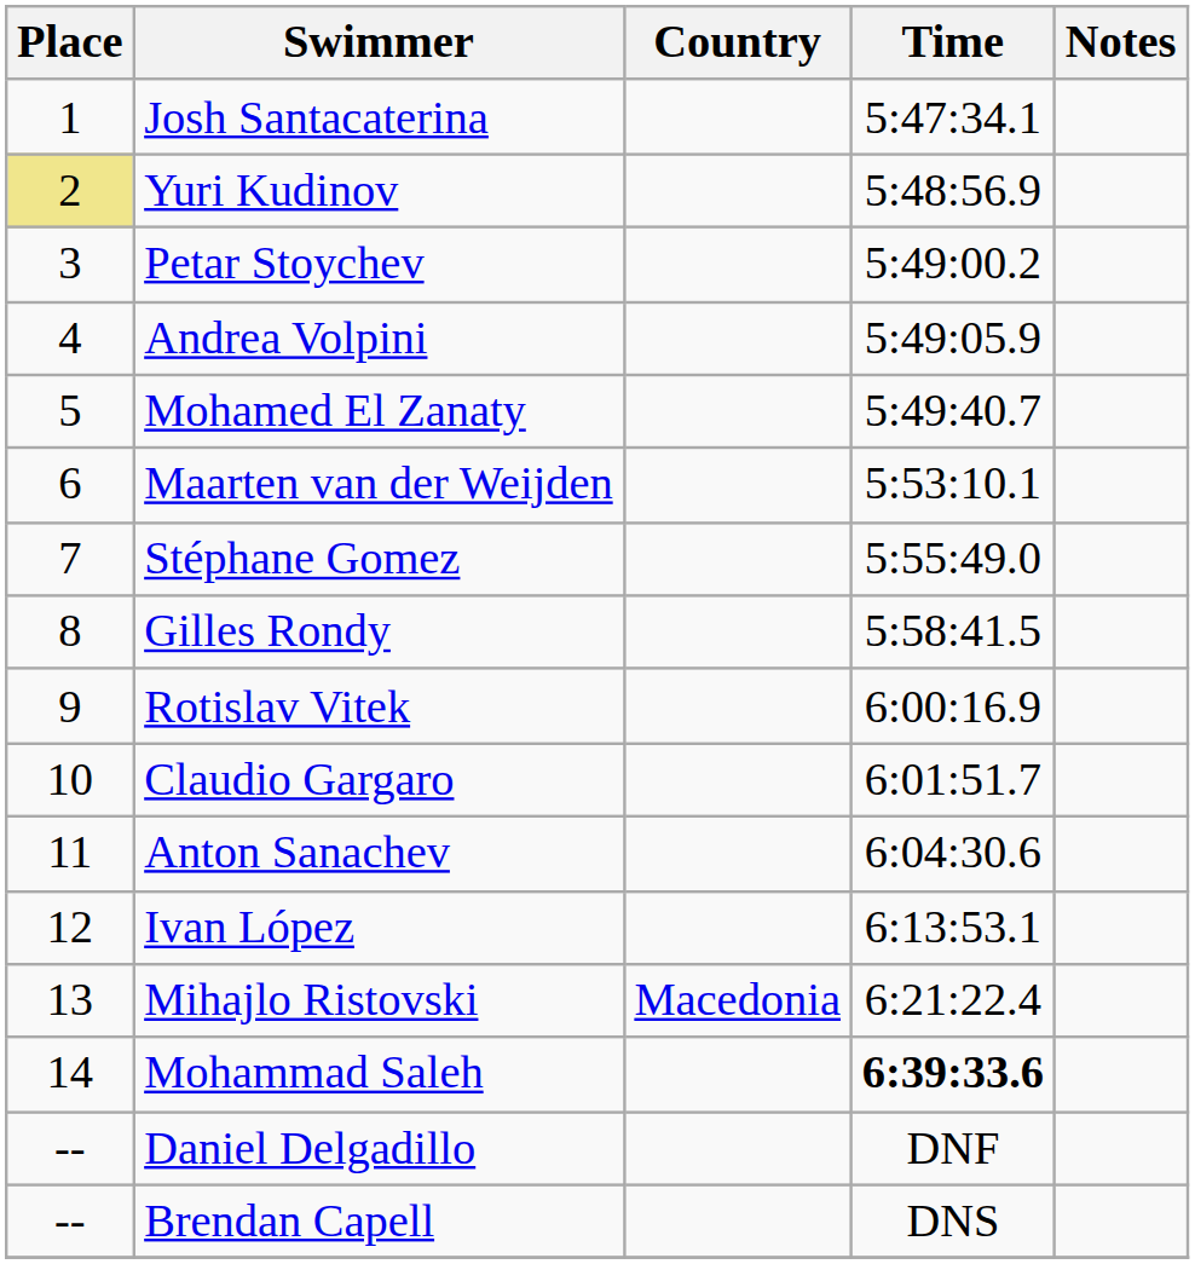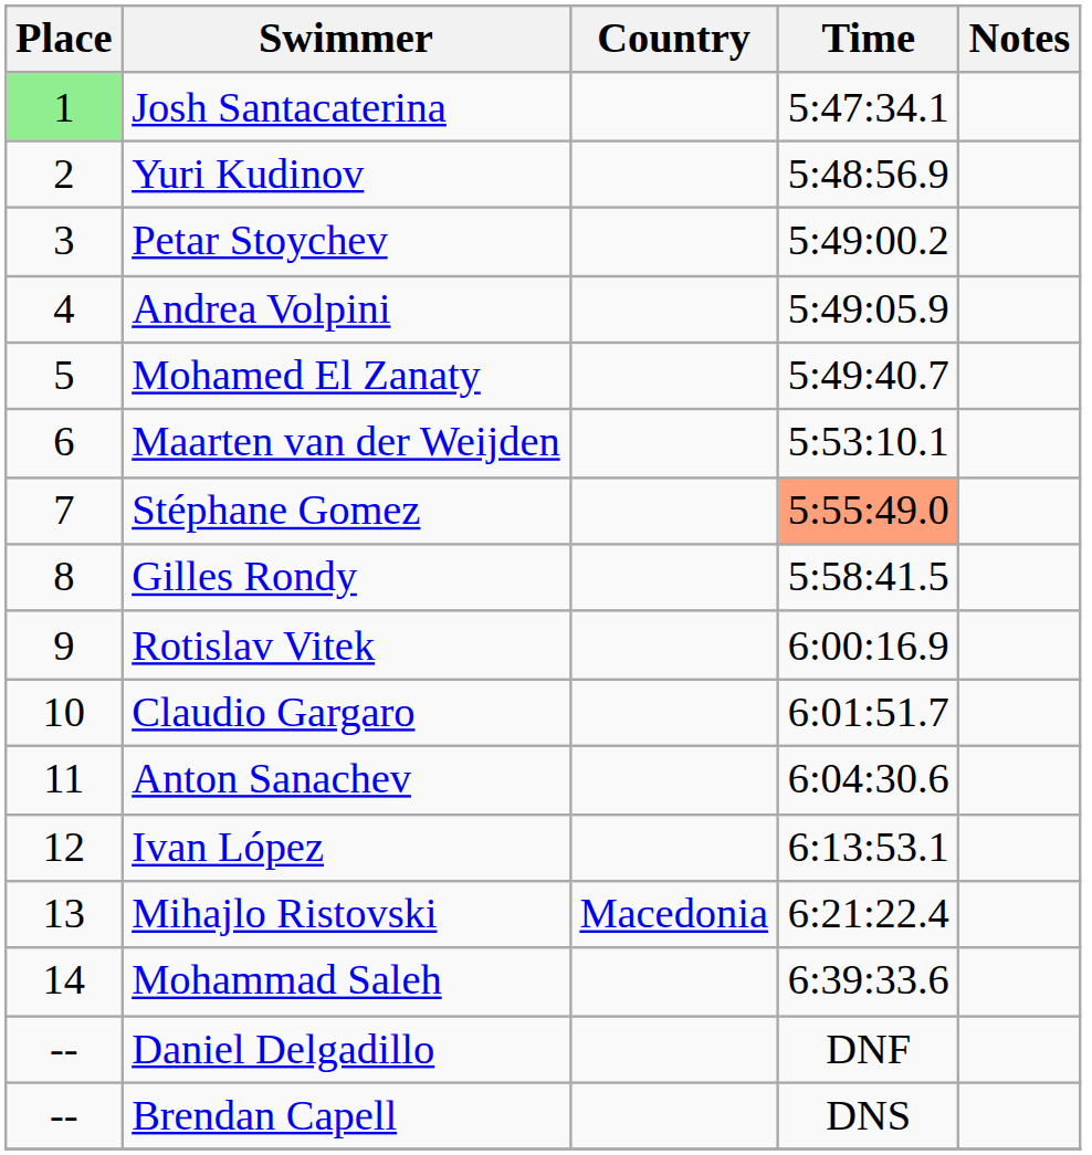Josh Santacaterina | Place: no background -> lightgreen background
Yuri Kudinov | Place: khaki background -> no background
Stéphane Gomez | Time: no background -> lightsalmon background
Mohammad Saleh | Time: bold -> normal
